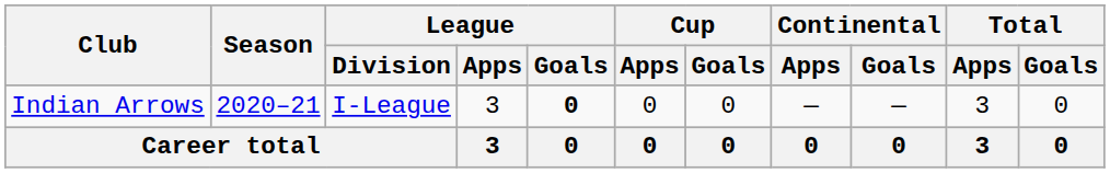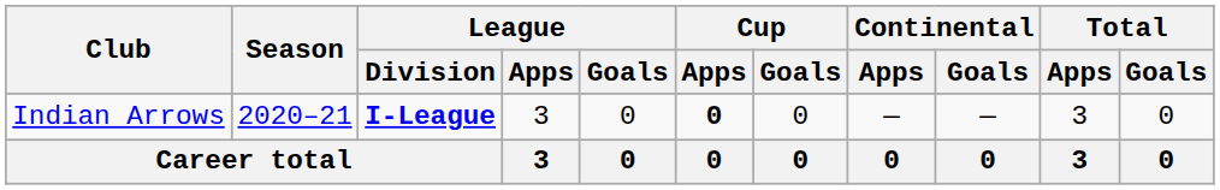Indian Arrows | League / Division: normal -> bold
Indian Arrows | League / Goals: bold -> normal
Indian Arrows | Cup / Apps: normal -> bold
